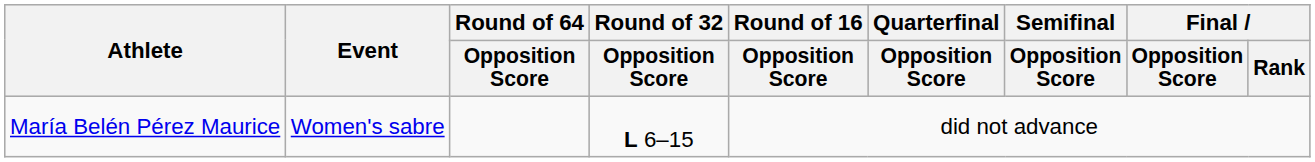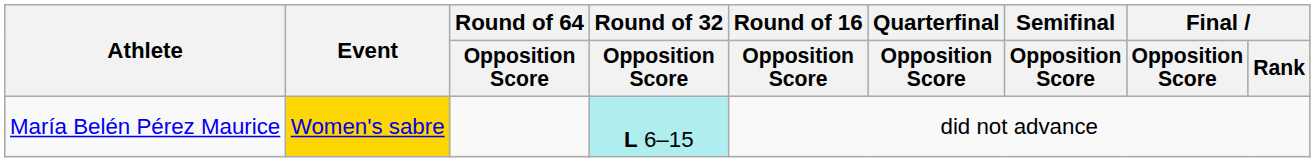María Belén Pérez Maurice | Event: no background -> gold background
María Belén Pérez Maurice | Round of 32 / Opposition Score: no background -> paleturquoise background
